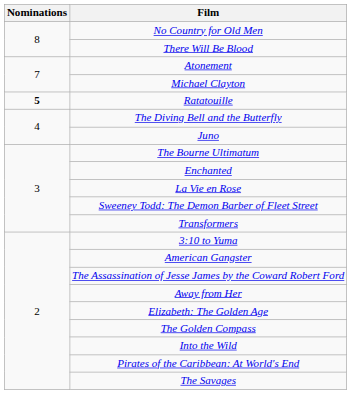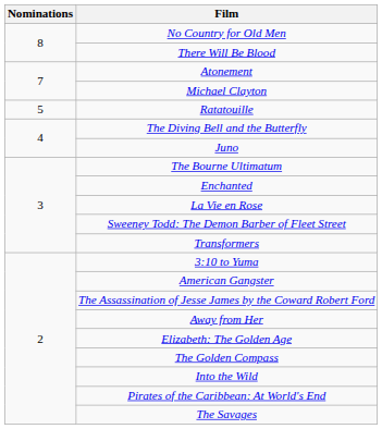Ratatouille | Nominations: bold -> normal
